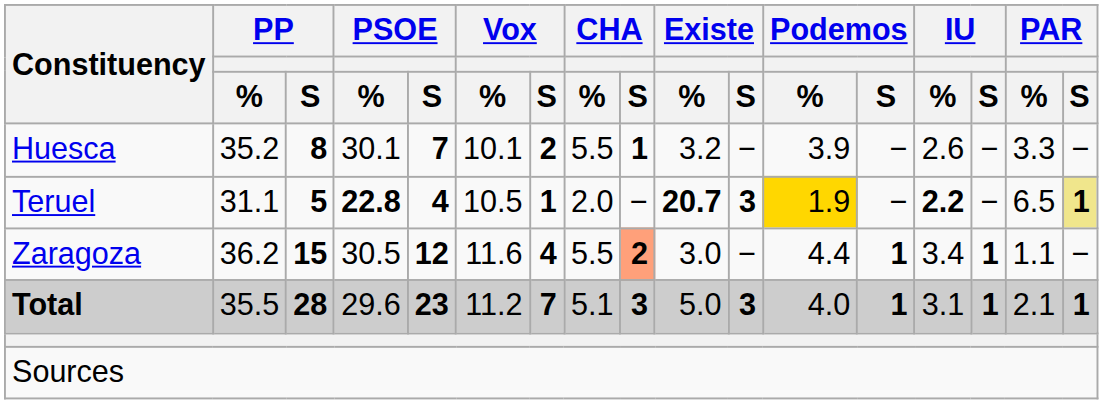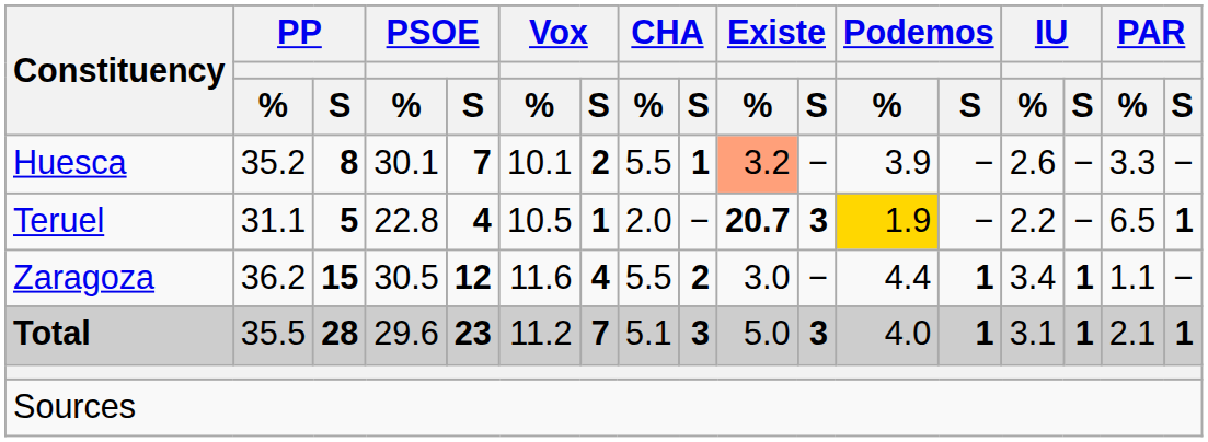Huesca | Existe / %: no background -> lightsalmon background
Teruel | PSOE / %: bold -> normal
Teruel | IU / %: bold -> normal
Teruel | PAR / S: khaki background -> no background
Zaragoza | CHA / S: lightsalmon background -> no background
